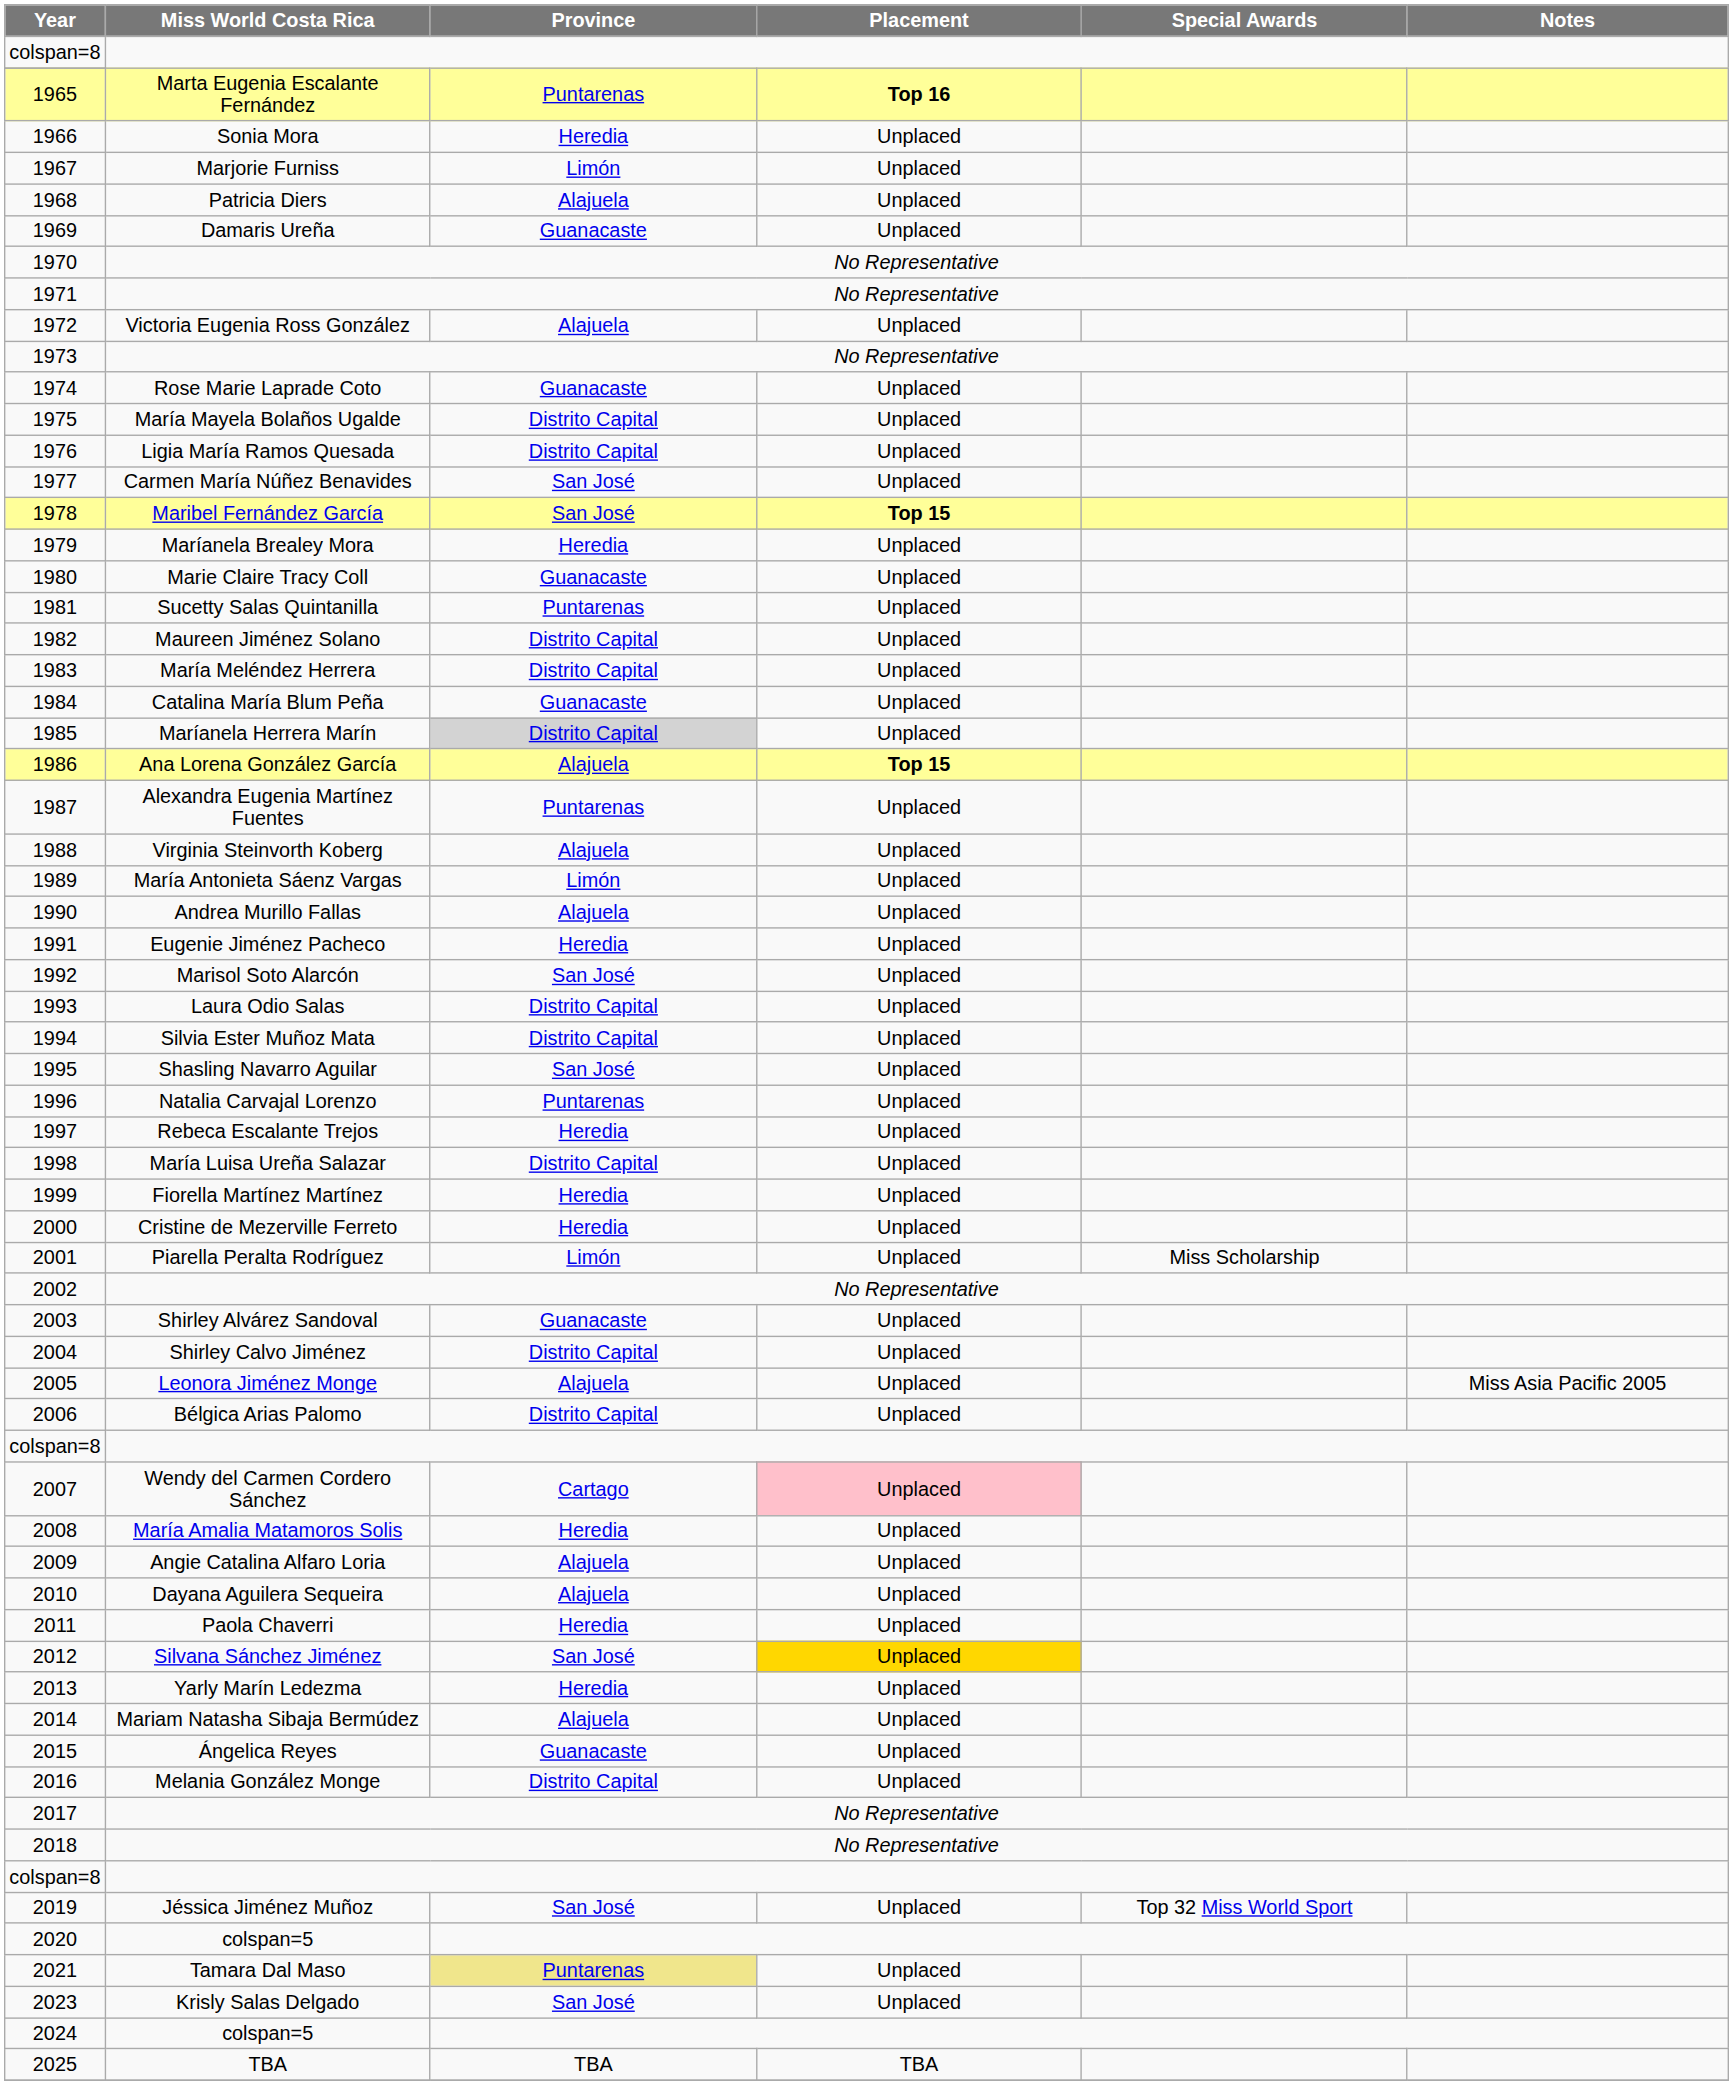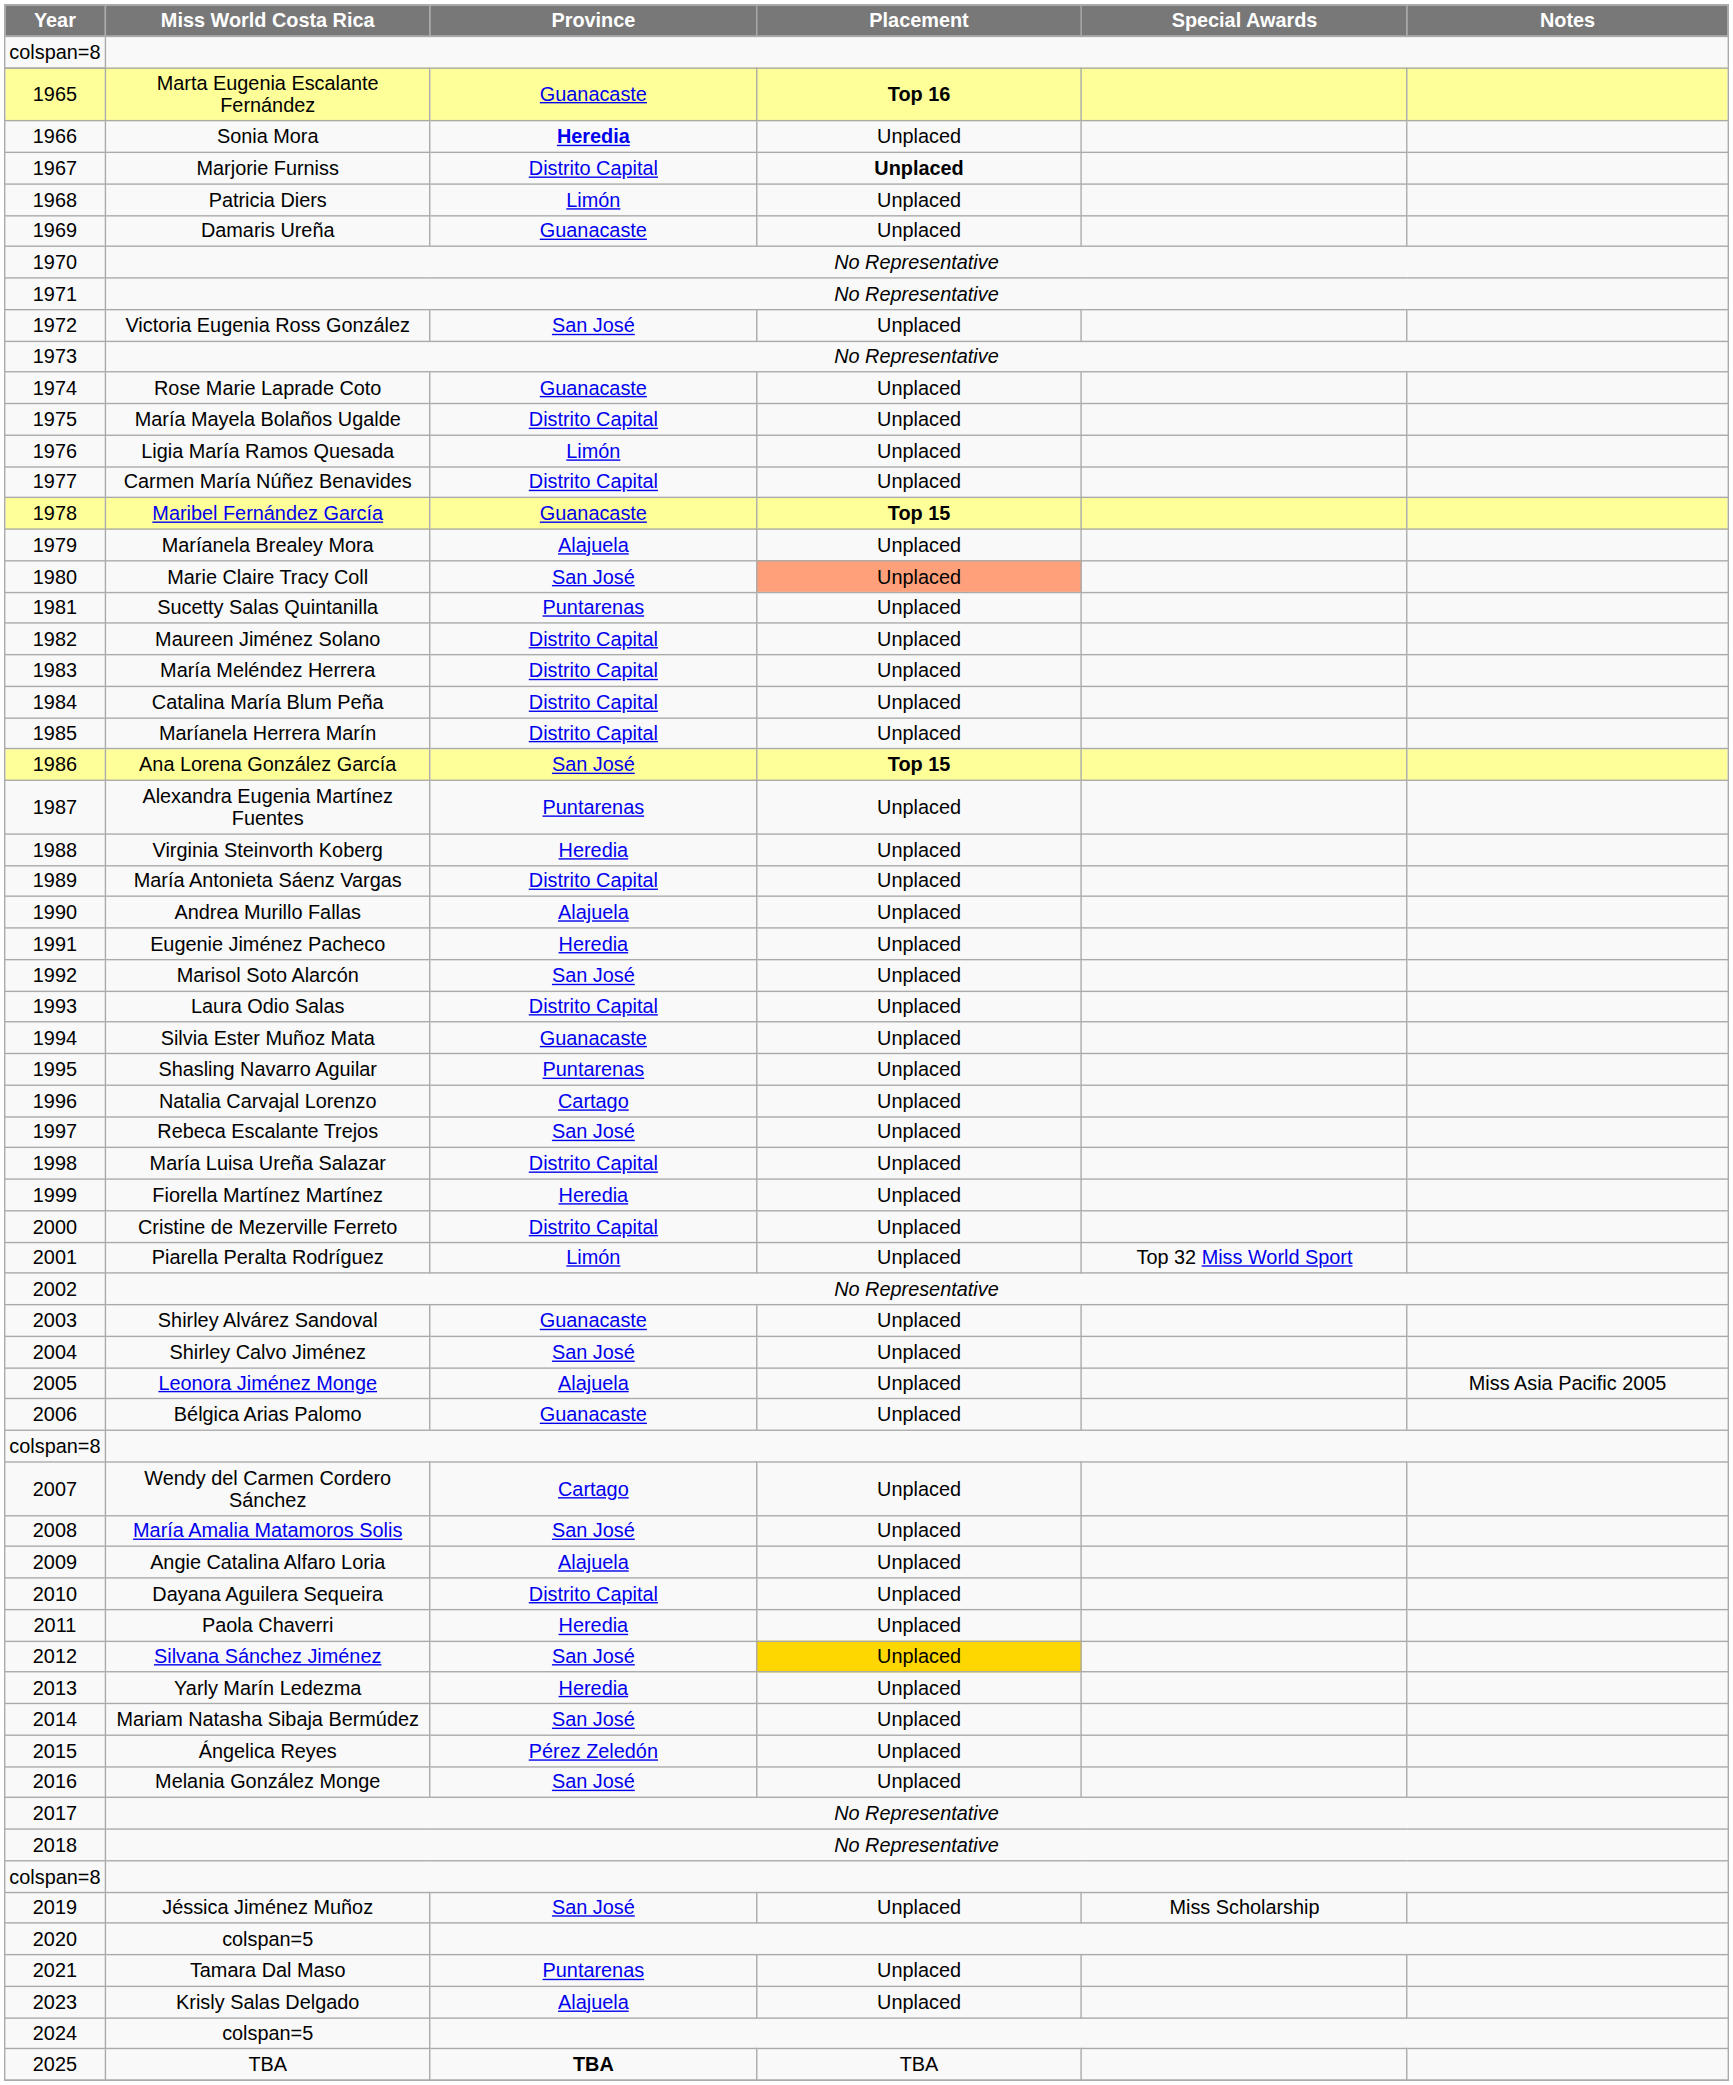1965 | Province: Puntarenas -> Guanacaste
1966 | Province: normal -> bold
1967 | Province: Limón -> Distrito Capital
1967 | Placement: normal -> bold
1968 | Province: Alajuela -> Limón
1972 | Province: Alajuela -> San José
1976 | Province: Distrito Capital -> Limón
1977 | Province: San José -> Distrito Capital
1978 | Province: San José -> Guanacaste
1979 | Province: Heredia -> Alajuela
1980 | Province: Guanacaste -> San José
1980 | Placement: no background -> lightsalmon background
1984 | Province: Guanacaste -> Distrito Capital
1985 | Province: lightgrey background -> no background
1986 | Province: Alajuela -> San José
1988 | Province: Alajuela -> Heredia
1989 | Province: Limón -> Distrito Capital
1994 | Province: Distrito Capital -> Guanacaste
1995 | Province: San José -> Puntarenas
1996 | Province: Puntarenas -> Cartago
1997 | Province: Heredia -> San José
2000 | Province: Heredia -> Distrito Capital
2001 | Special Awards: Miss Scholarship -> Top 32 Miss World Sport
2004 | Province: Distrito Capital -> San José
2006 | Province: Distrito Capital -> Guanacaste
2007 | Placement: pink background -> no background
2008 | Province: Heredia -> San José
2010 | Province: Alajuela -> Distrito Capital
2014 | Province: Alajuela -> San José
2015 | Province: Guanacaste -> Pérez Zeledón
2016 | Province: Distrito Capital -> San José
2019 | Special Awards: Top 32 Miss World Sport -> Miss Scholarship
2021 | Province: khaki background -> no background
2023 | Province: San José -> Alajuela
2025 | Province: normal -> bold
